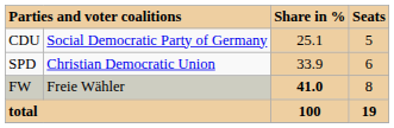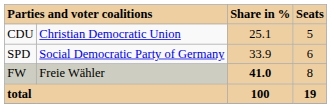CDU | column 2: Social Democratic Party of Germany -> Christian Democratic Union
SPD | column 2: Christian Democratic Union -> Social Democratic Party of Germany
